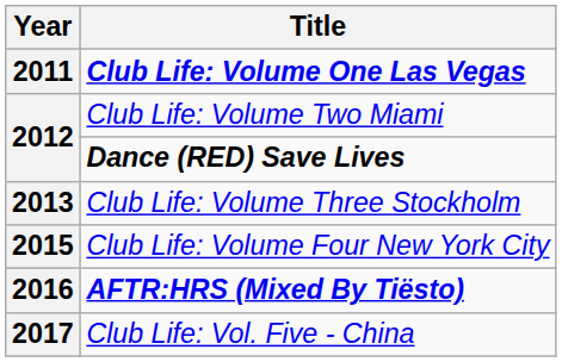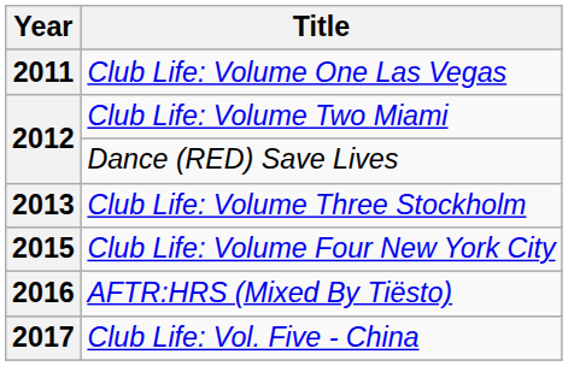Club Life: Volume One Las Vegas | Title: bold -> normal
Dance (RED) Save Lives | Title: bold -> normal
AFTR:HRS (Mixed By Tiësto) | Title: bold -> normal
